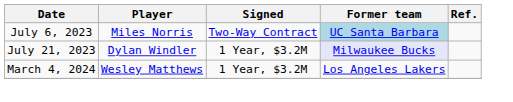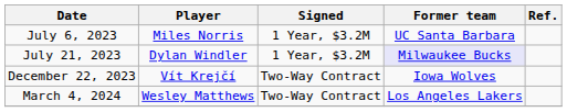July 6, 2023 | Signed: Two-Way Contract -> 1 Year, $3.2M
July 6, 2023 | Former team: lightblue background -> no background
+ row: December 22, 2023 | Vít Krejčí | Two-Way Contract | Iowa Wolves
March 4, 2024 | Signed: 1 Year, $3.2M -> Two-Way Contract
